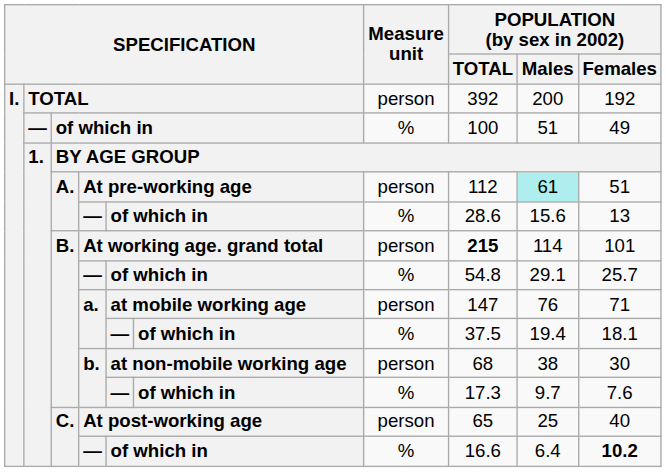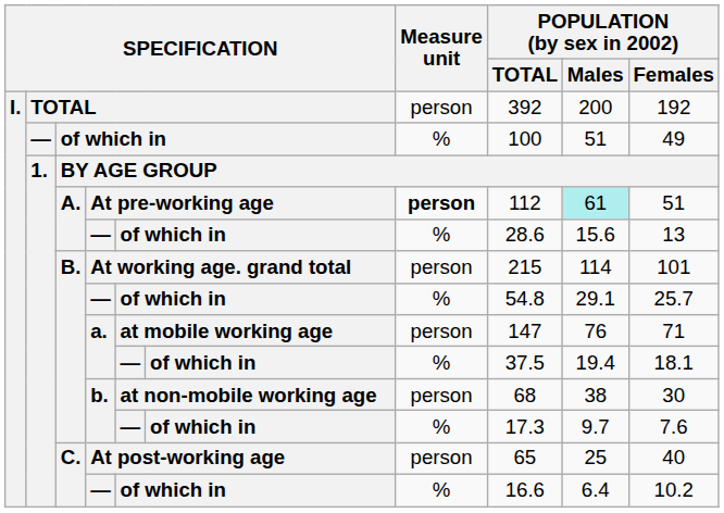At pre-working age | Measure unit: normal -> bold
At working age. grand total | POPULATION (by sex in 2002) / TOTAL: bold -> normal
C. / — | POPULATION (by sex in 2002) / Females: bold -> normal
